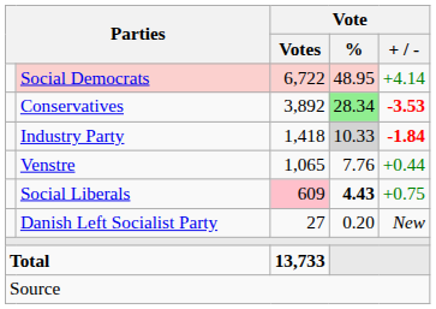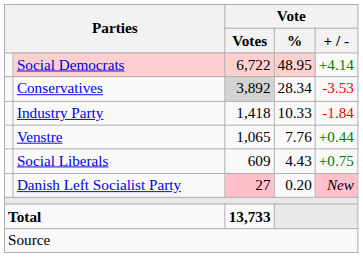Conservatives | Vote / Votes: no background -> lightgrey background
Conservatives | Vote / %: lightgreen background -> no background
Conservatives | Vote / + / -: bold -> normal
Industry Party | Vote / %: lightgrey background -> no background
Industry Party | Vote / + / -: bold -> normal
Social Liberals | Vote / Votes: pink background -> no background
Social Liberals | Vote / %: bold -> normal
Danish Left Socialist Party | Vote / Votes: no background -> pink background
Danish Left Socialist Party | Vote / + / -: no background -> pink background
